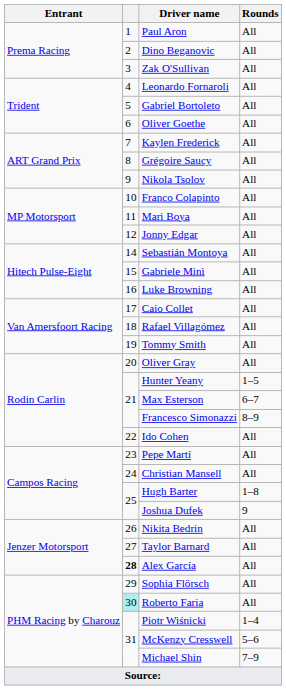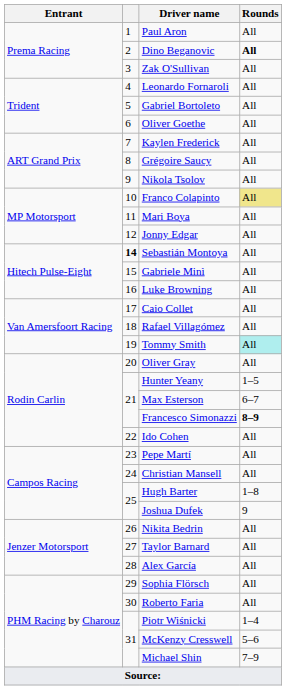Dino Beganovic | Rounds: normal -> bold
Franco Colapinto | Rounds: no background -> khaki background
Sebastián Montoya | column 2: normal -> bold
Tommy Smith | Rounds: no background -> paleturquoise background
Francesco Simonazzi | Rounds: normal -> bold
Alex García | column 2: bold -> normal
Roberto Faria | column 2: paleturquoise background -> no background
